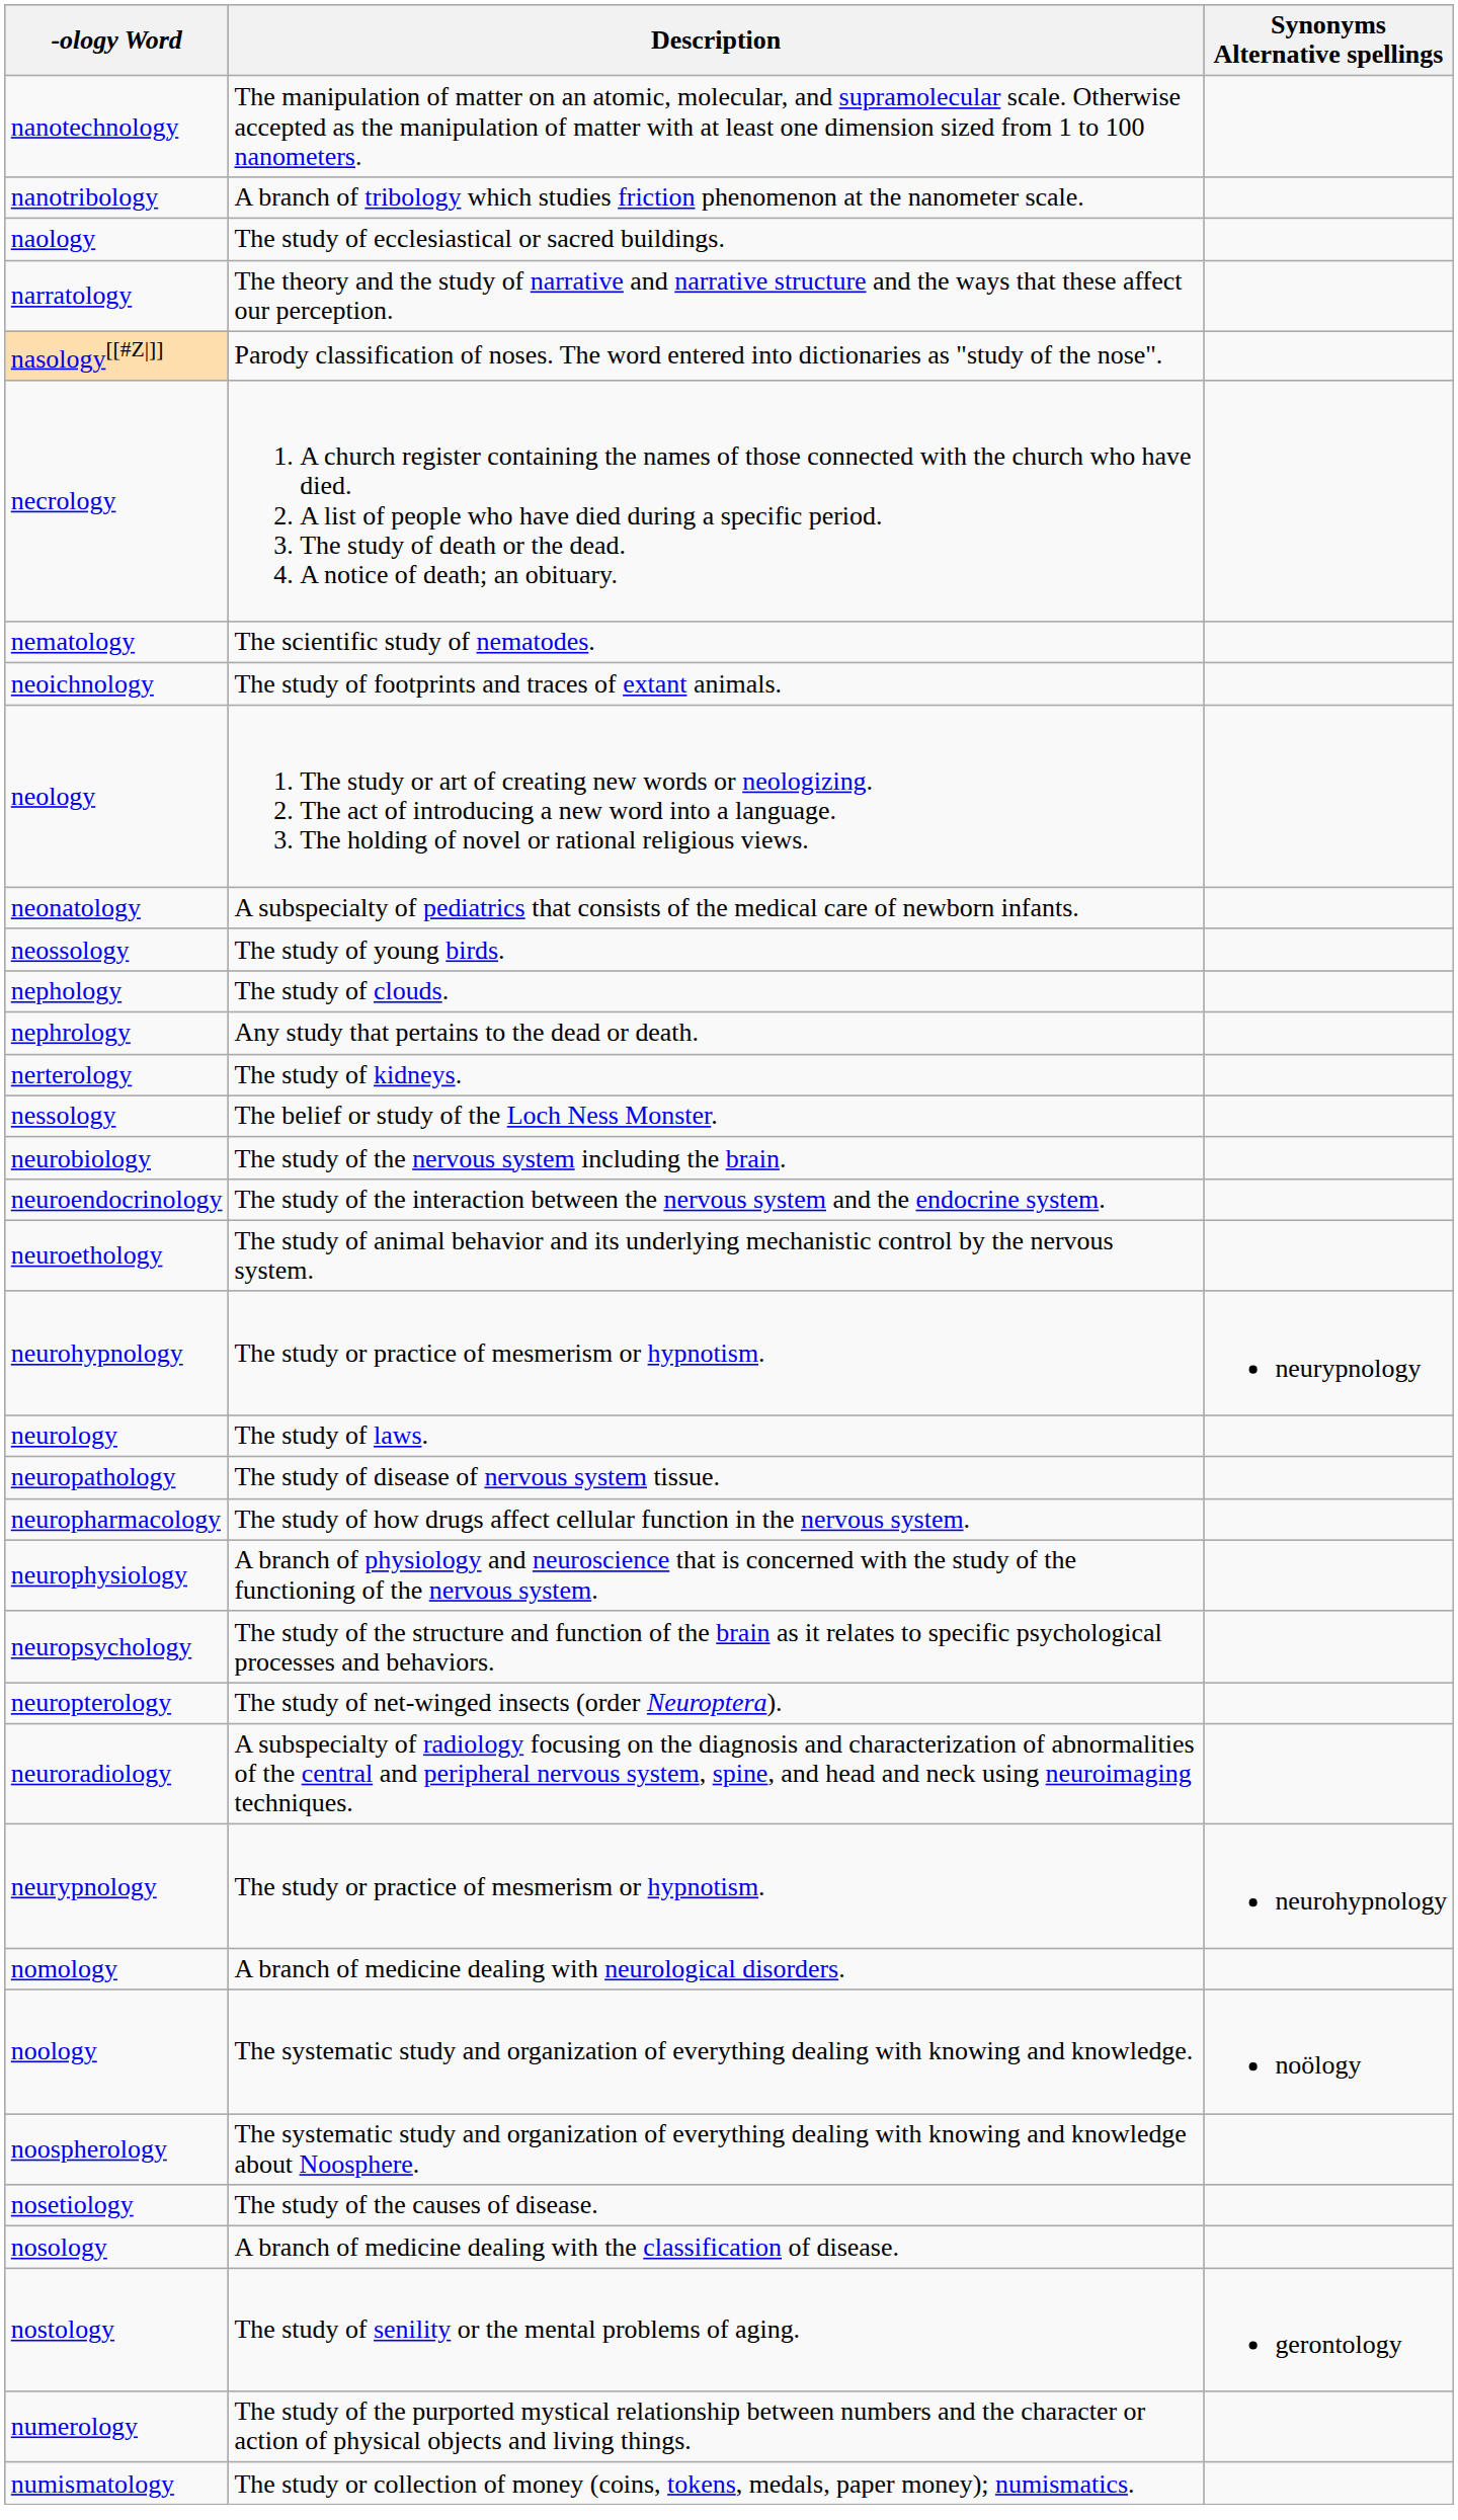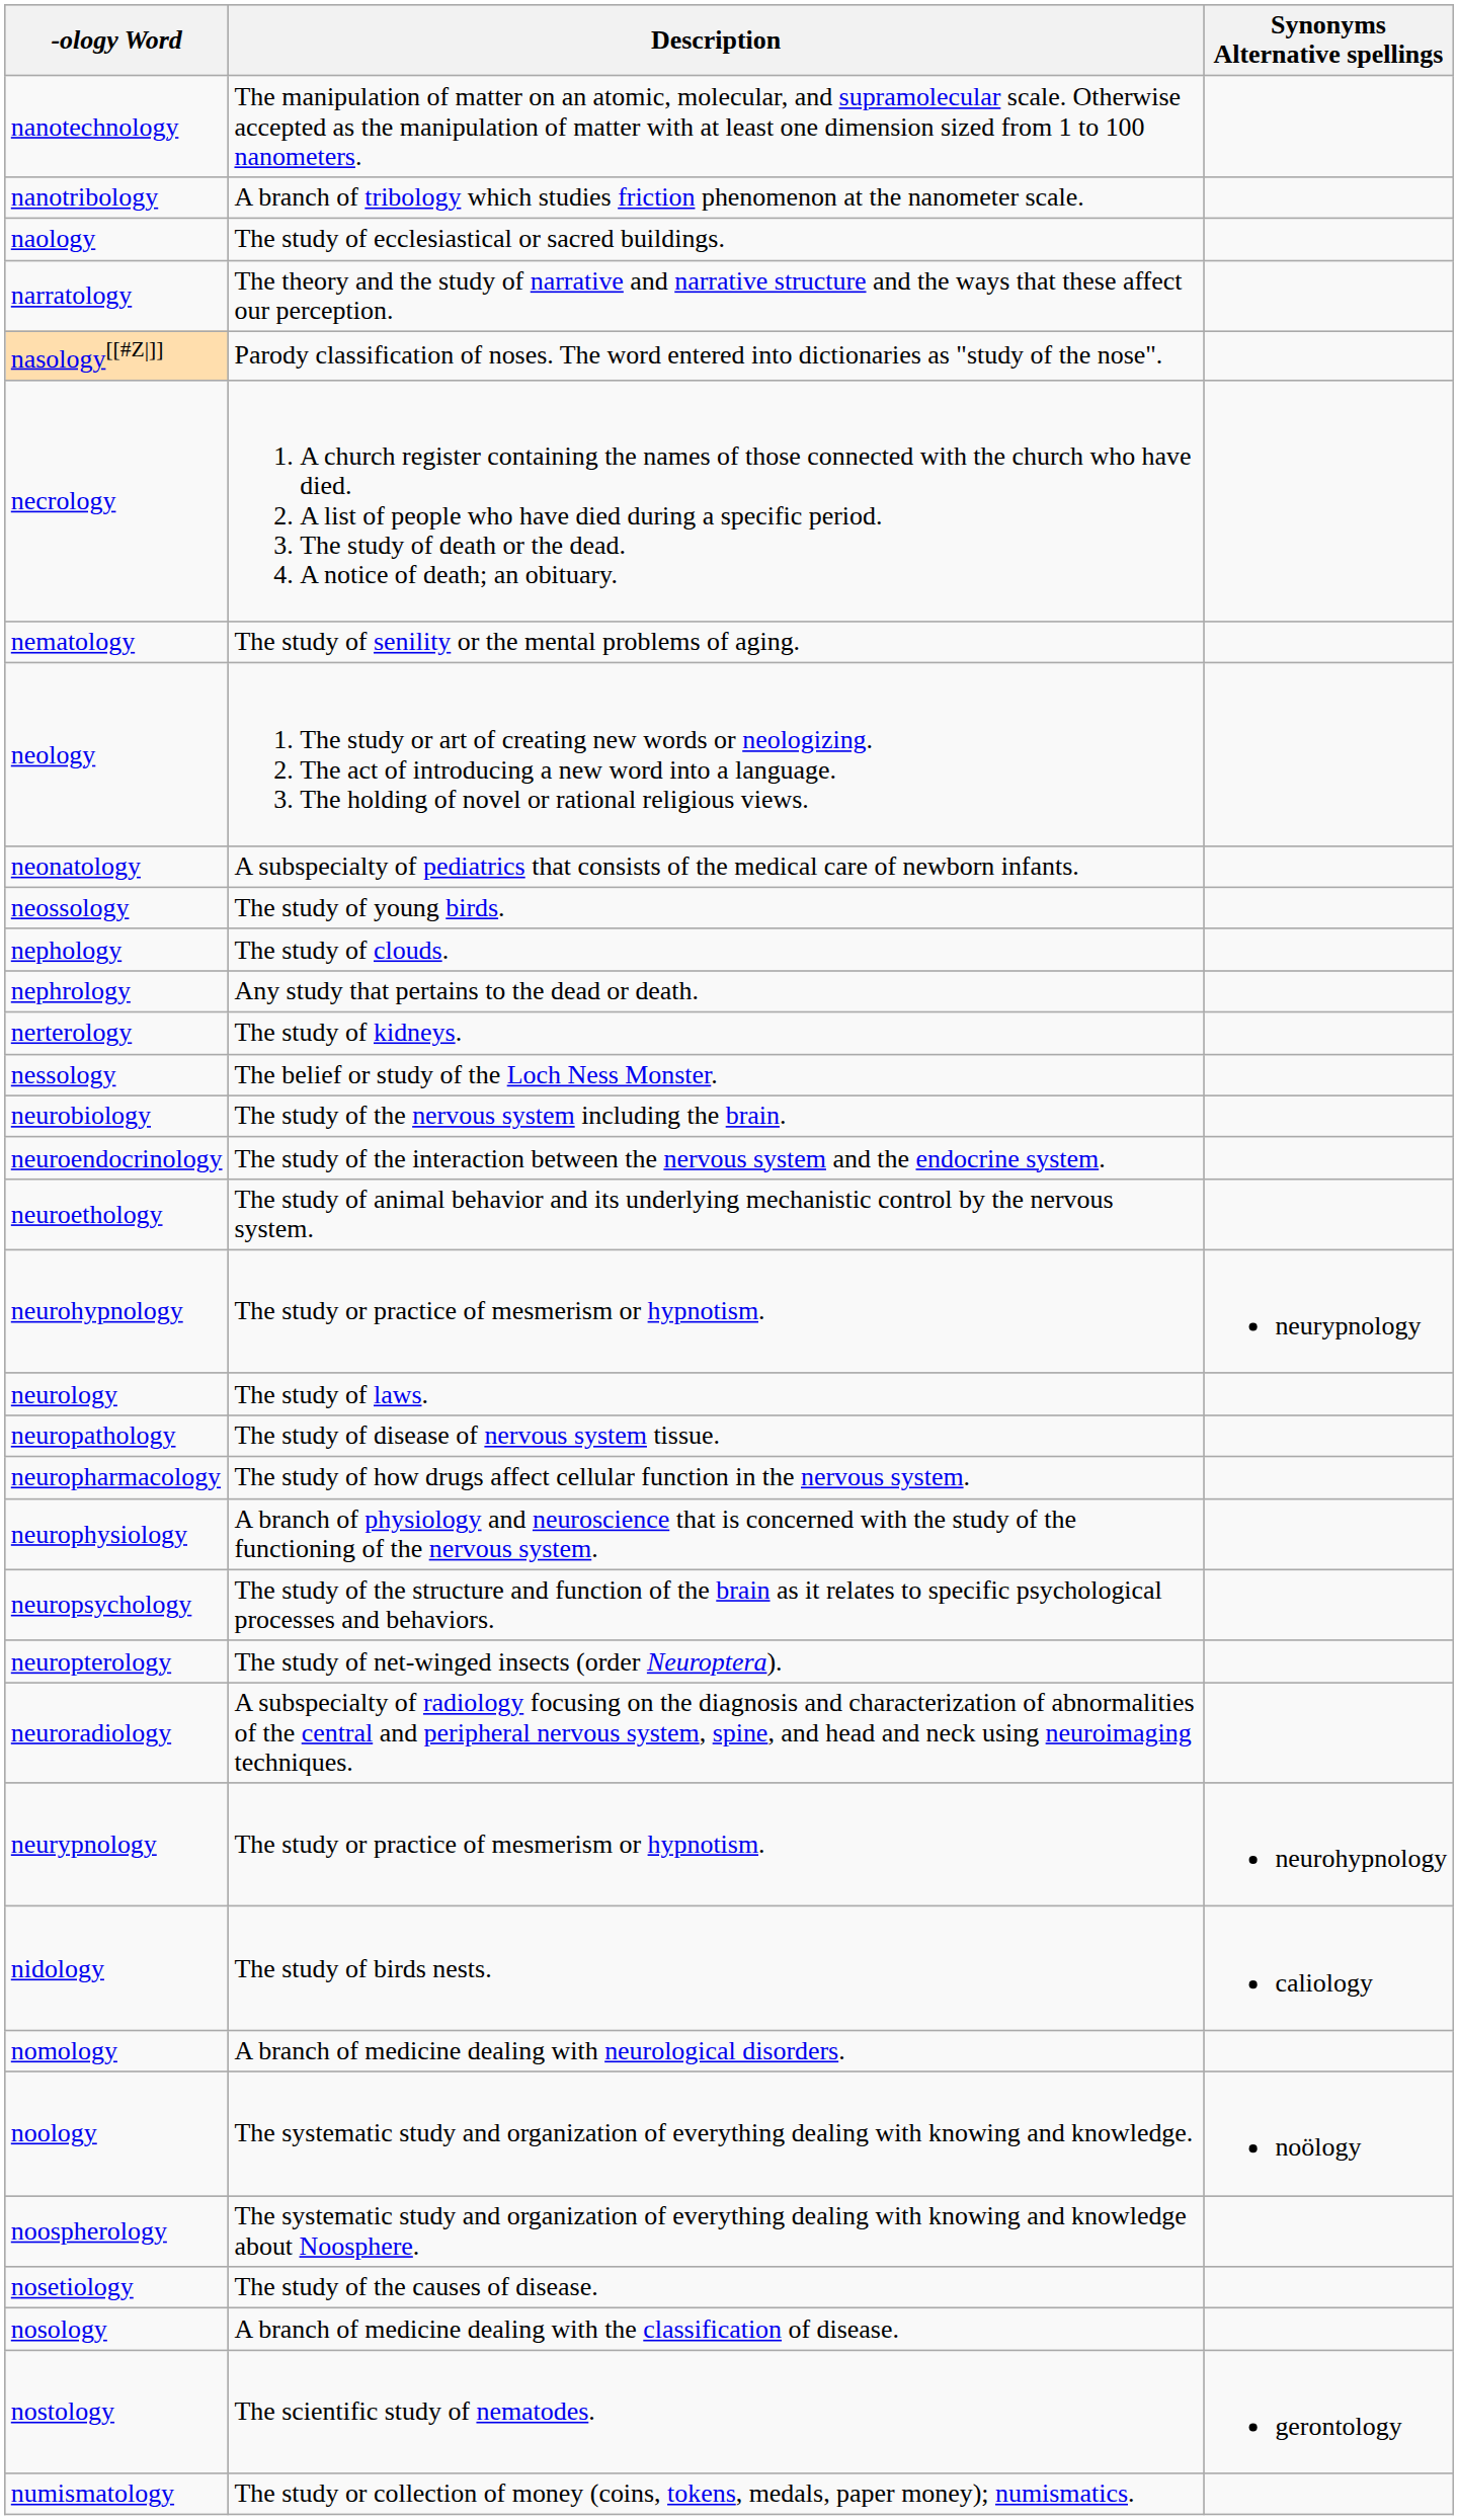nematology | Description: The scientific study of nematodes. -> The study of senility or the mental problems of aging.
- row: neoichnology | The study of footprints and traces of extant animals.
+ row: nidology | The study of birds nests. | caliology
nostology | Description: The study of senility or the mental problems of aging. -> The scientific study of nematodes.
- row: numerology | The study of the purported mystical relationship between numbers and the character or action of physical objects and living things.
